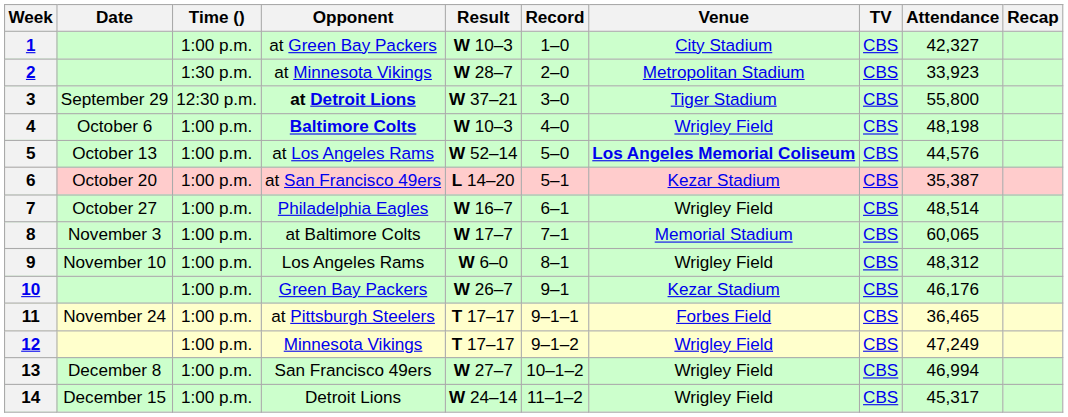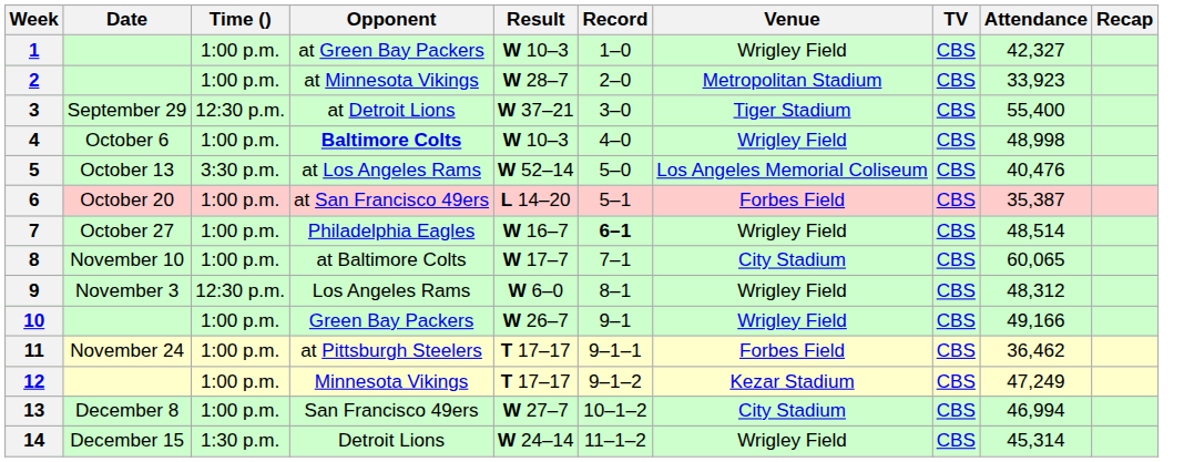1 | Venue: City Stadium -> Wrigley Field
2 | Time (): 1:30 p.m. -> 1:00 p.m.
3 | Opponent: bold -> normal
3 | Attendance: 55,800 -> 55,400
4 | Attendance: 48,198 -> 48,998
5 | Time (): 1:00 p.m. -> 3:30 p.m.
5 | Venue: bold -> normal
5 | Attendance: 44,576 -> 40,476
6 | Venue: Kezar Stadium -> Forbes Field
7 | Record: normal -> bold
8 | Date: November 3 -> November 10
8 | Venue: Memorial Stadium -> City Stadium
9 | Date: November 10 -> November 3
9 | Time (): 1:00 p.m. -> 12:30 p.m.
10 | Venue: Kezar Stadium -> Wrigley Field
10 | Attendance: 46,176 -> 49,166
11 | Attendance: 36,465 -> 36,462
12 | Venue: Wrigley Field -> Kezar Stadium
13 | Venue: Wrigley Field -> City Stadium
14 | Time (): 1:00 p.m. -> 1:30 p.m.
14 | Attendance: 45,317 -> 45,314
